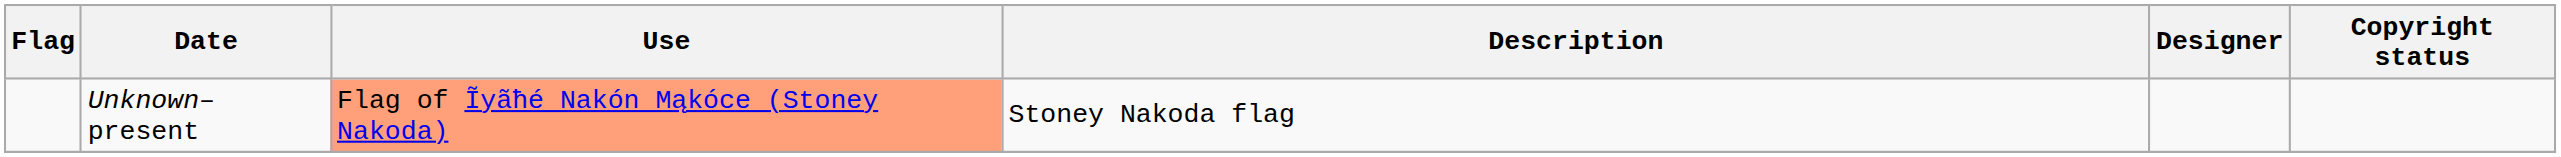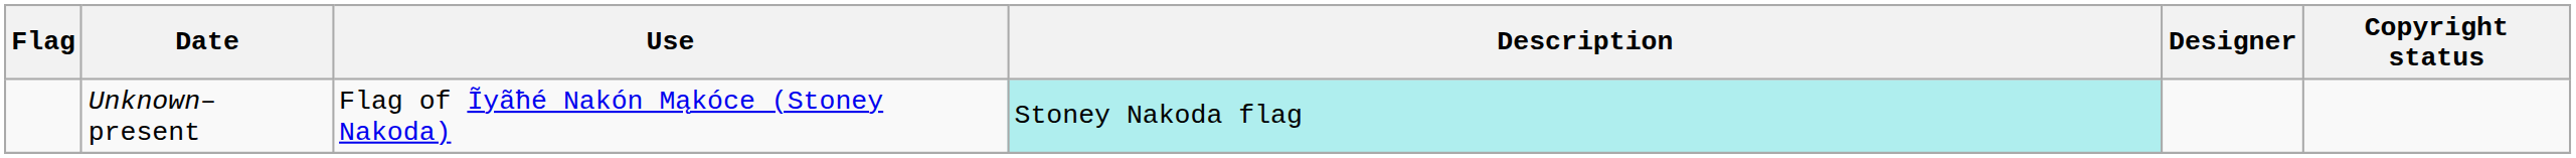Unknown–present | Use: lightsalmon background -> no background
Unknown–present | Description: no background -> paleturquoise background
